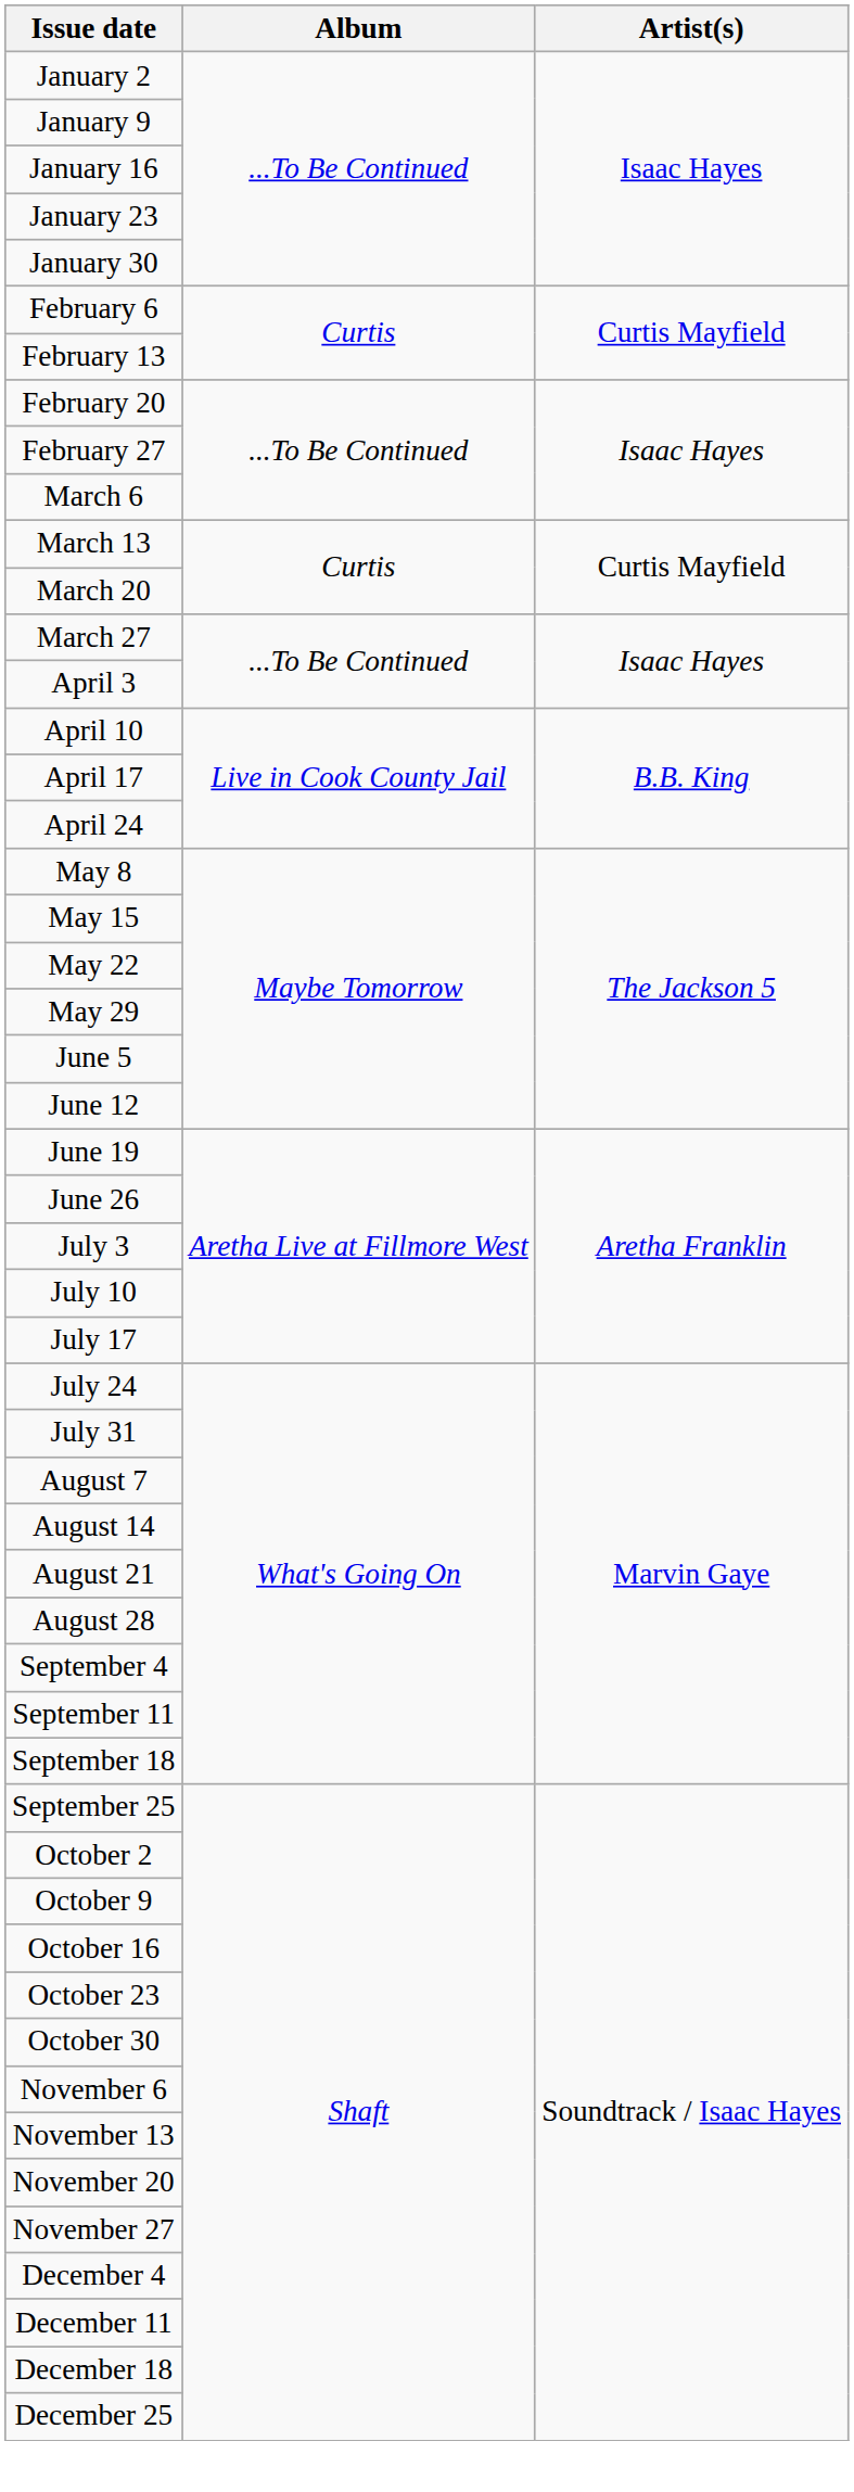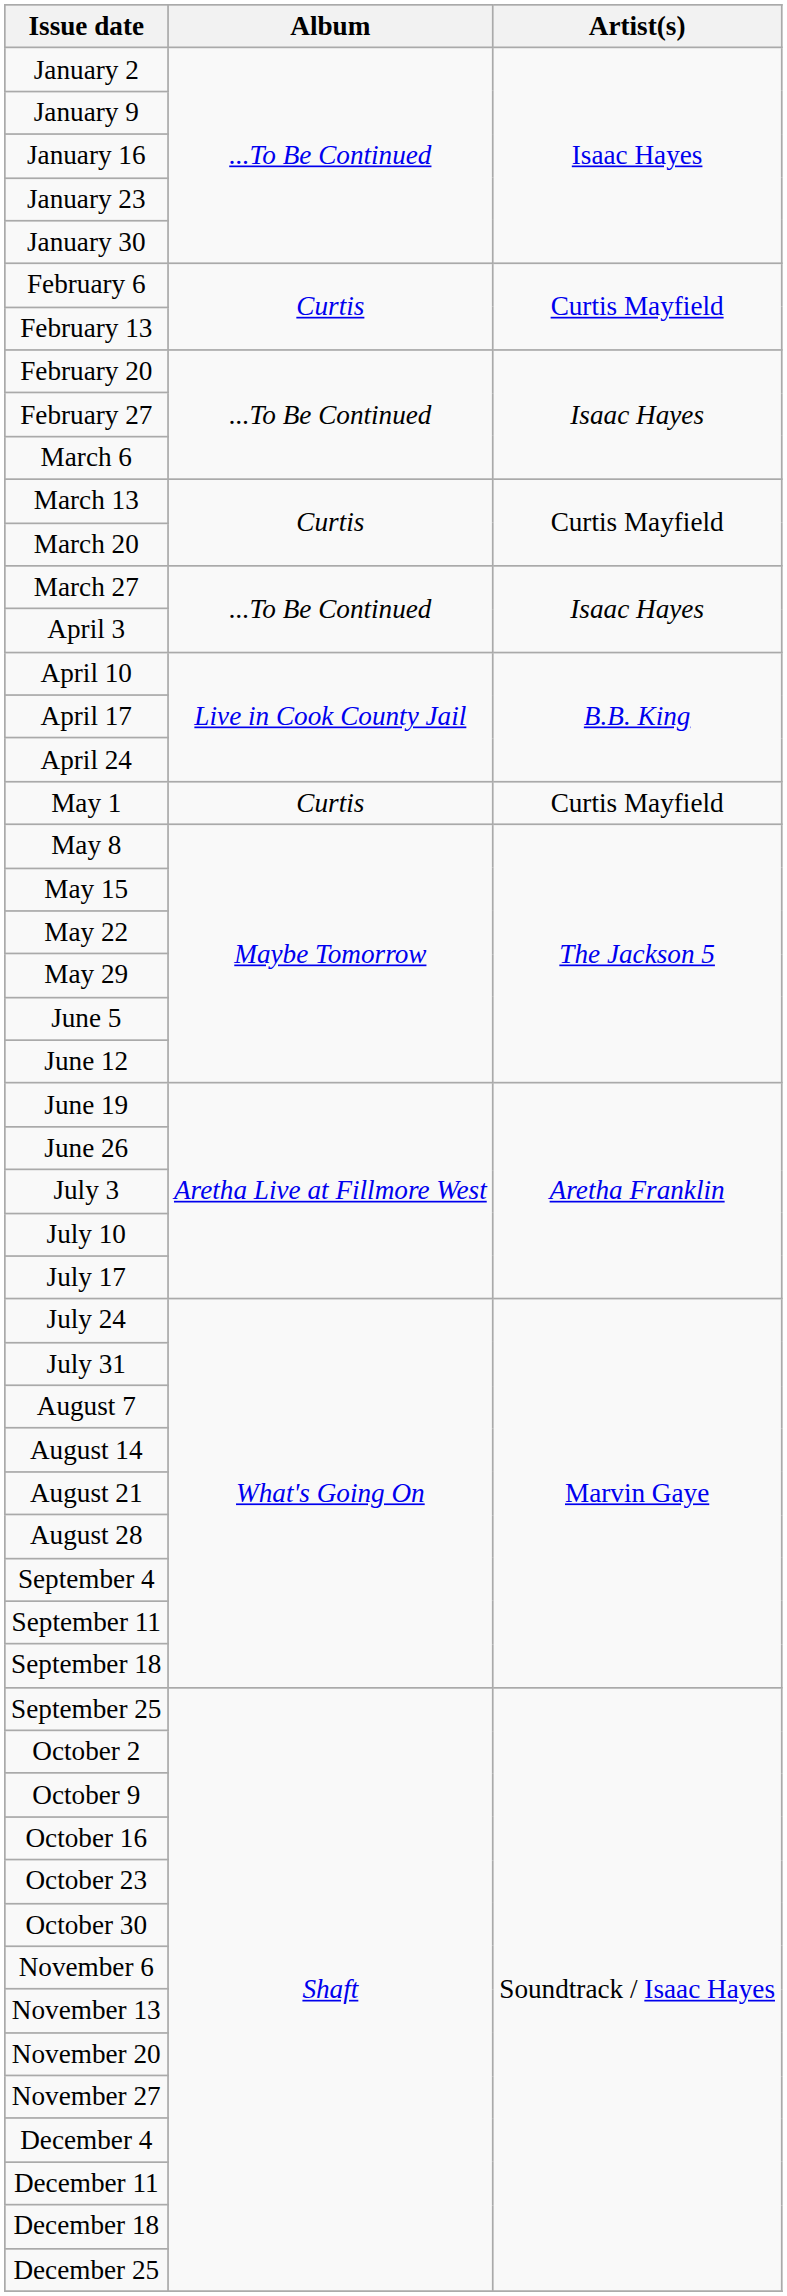+ row: May 1 | Curtis | Curtis Mayfield
